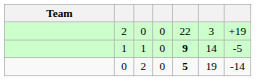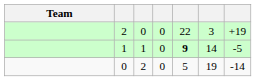row 4 | column 5: bold -> normal
